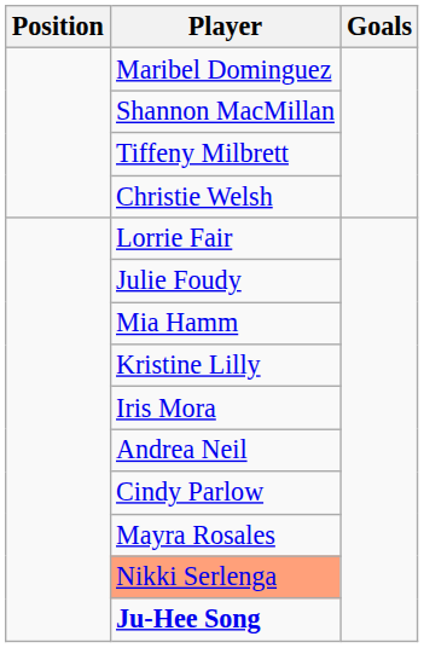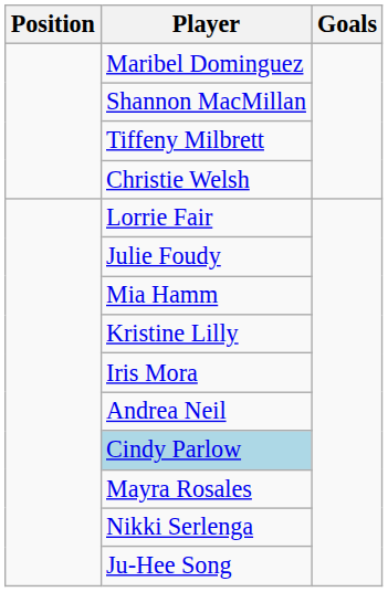Cindy Parlow | Player: no background -> lightblue background
Nikki Serlenga | Player: lightsalmon background -> no background
Ju-Hee Song | Player: bold -> normal
